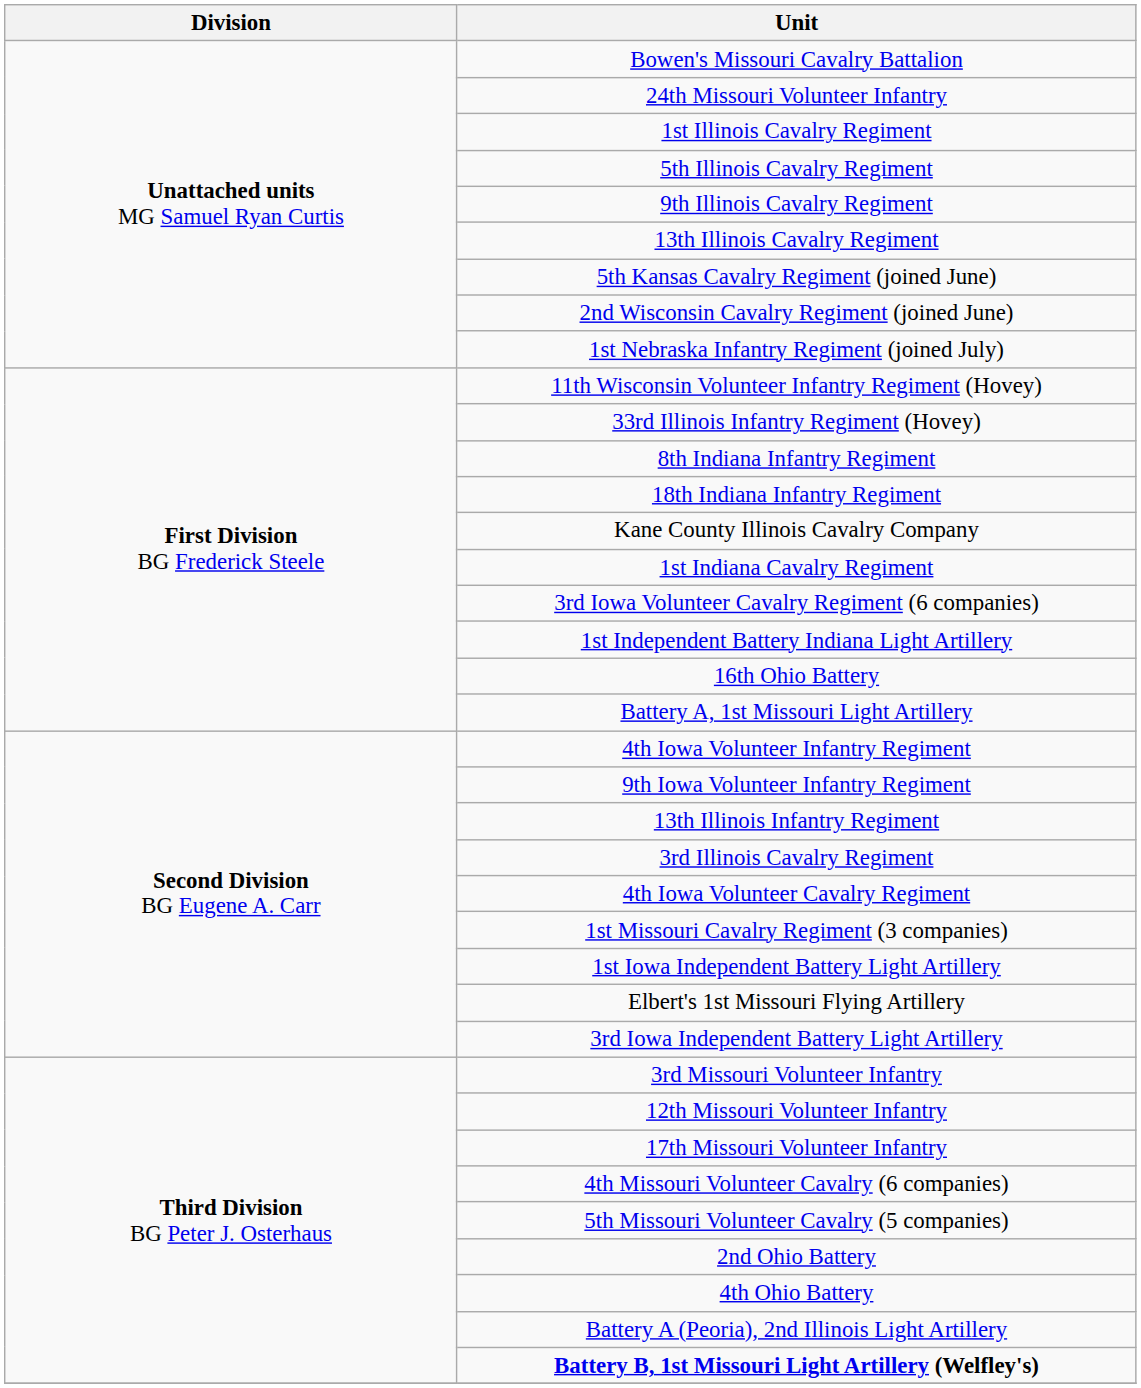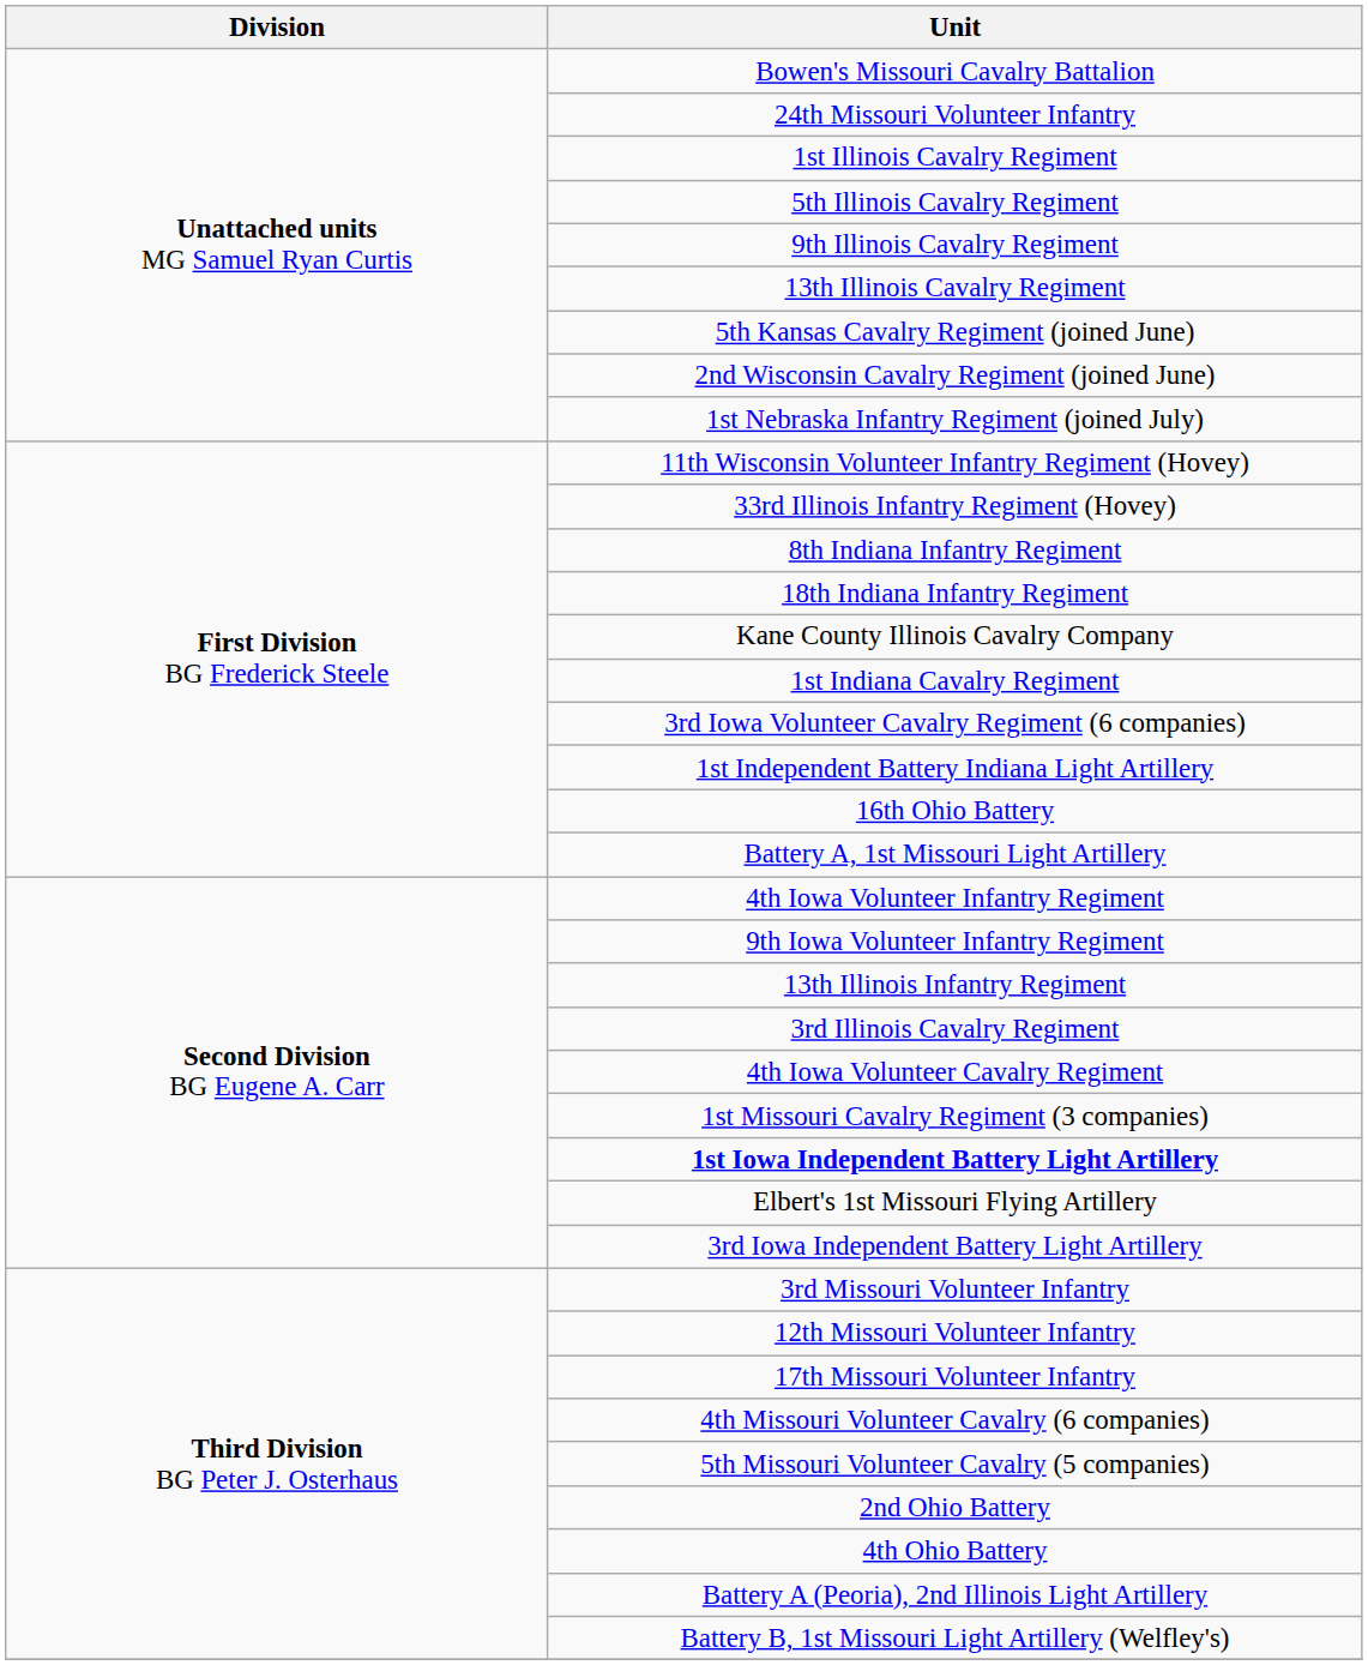1st Iowa Independent Battery Light Artillery | Unit: normal -> bold
Battery B, 1st Missouri Light Artillery (Welfley's) | Unit: bold -> normal
